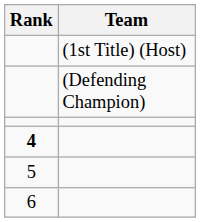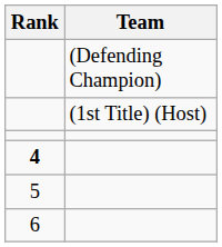row 2 | Team: (1st Title) (Host) -> (Defending Champion)
row 3 | Team: (Defending Champion) -> (1st Title) (Host)
